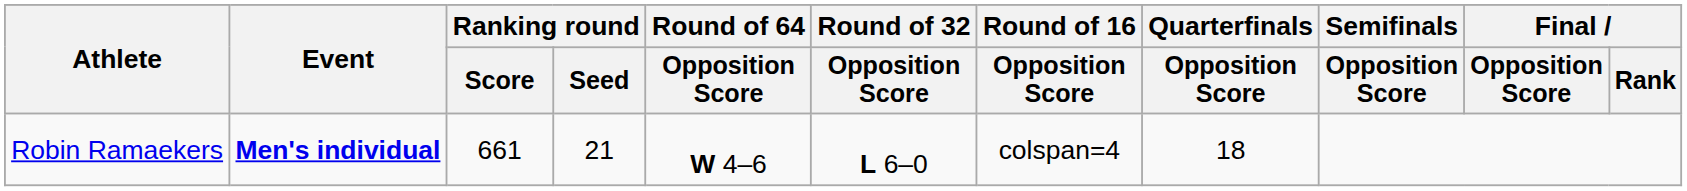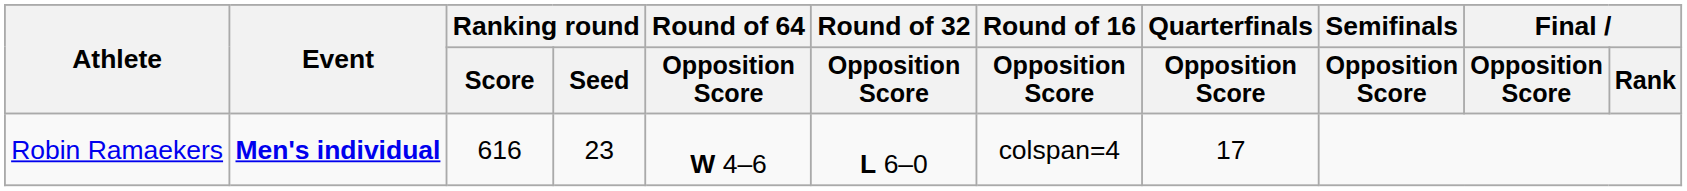Robin Ramaekers | Ranking round / Score: 661 -> 616
Robin Ramaekers | Ranking round / Seed: 21 -> 23
Robin Ramaekers | Quarterfinals / Opposition Score: 18 -> 17
